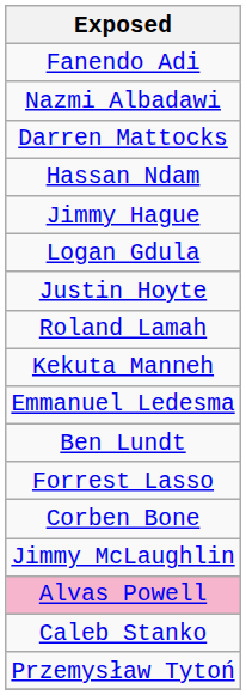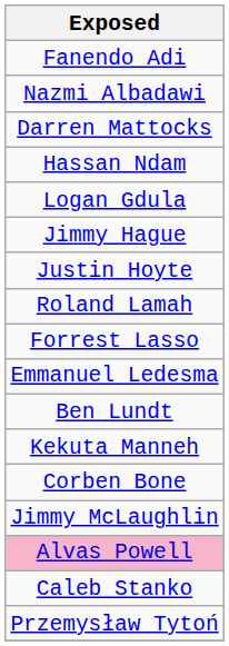row 6 | column 1: Jimmy Hague -> Logan Gdula
row 7 | column 1: Logan Gdula -> Jimmy Hague
row 10 | column 1: Kekuta Manneh -> Forrest Lasso
row 13 | column 1: Forrest Lasso -> Kekuta Manneh
